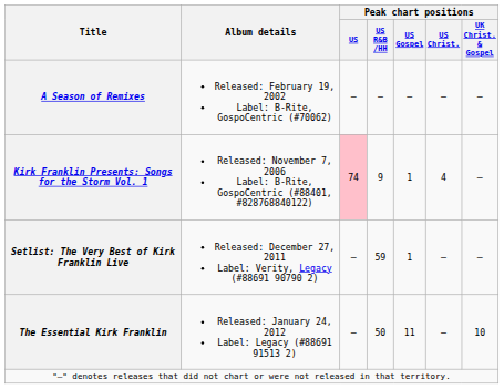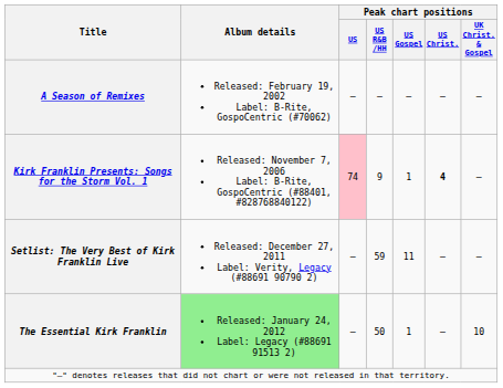Kirk Franklin Presents: Songs for the Storm Vol. 1 | Peak chart positions / US Christ.: normal -> bold
Setlist: The Very Best of Kirk Franklin Live | Peak chart positions / US Gospel: 1 -> 11
The Essential Kirk Franklin | Album details: no background -> lightgreen background
The Essential Kirk Franklin | Peak chart positions / US Gospel: 11 -> 1
